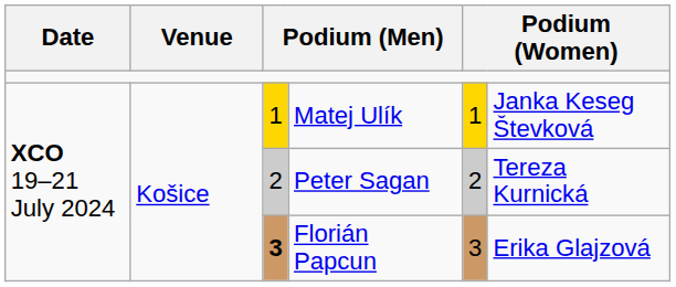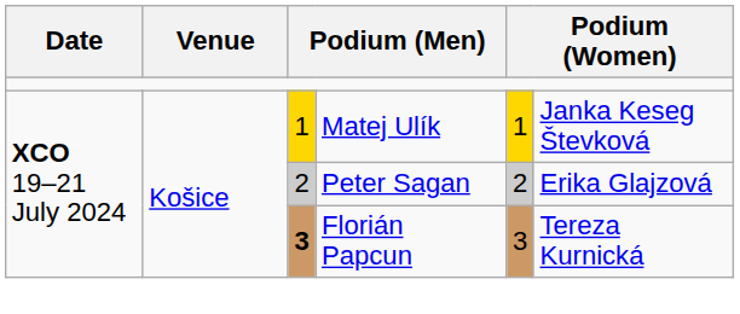Peter Sagan | column 6: Tereza Kurnická -> Erika Glajzová
Florián Papcun | column 6: Erika Glajzová -> Tereza Kurnická
